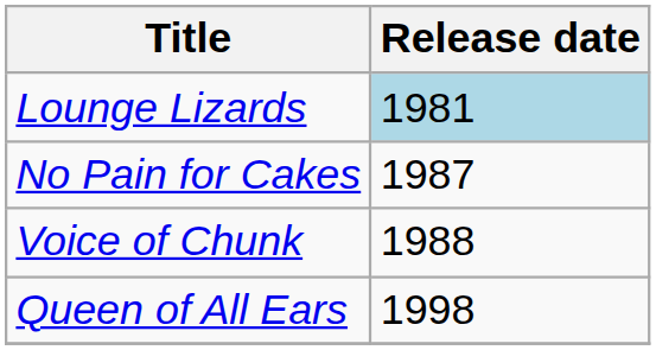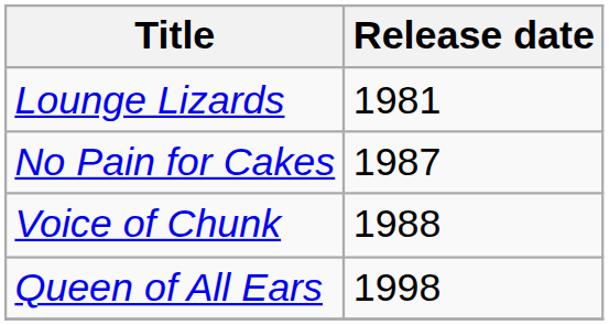Lounge Lizards | Release date: lightblue background -> no background
